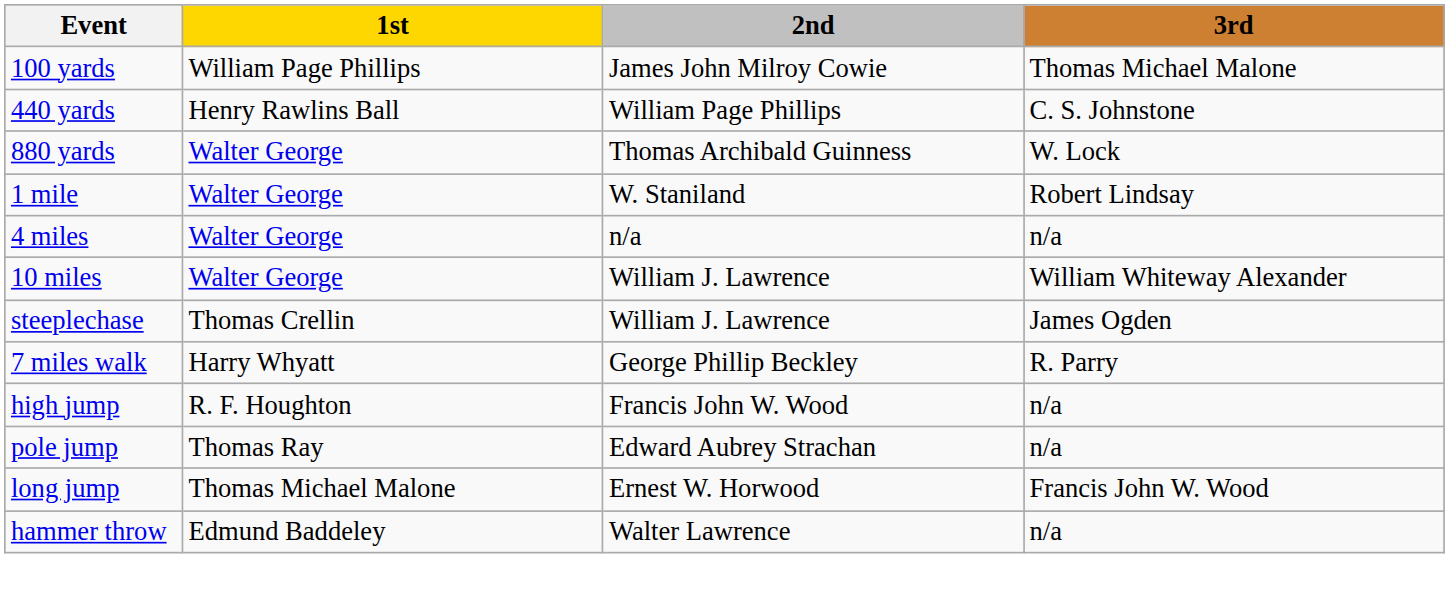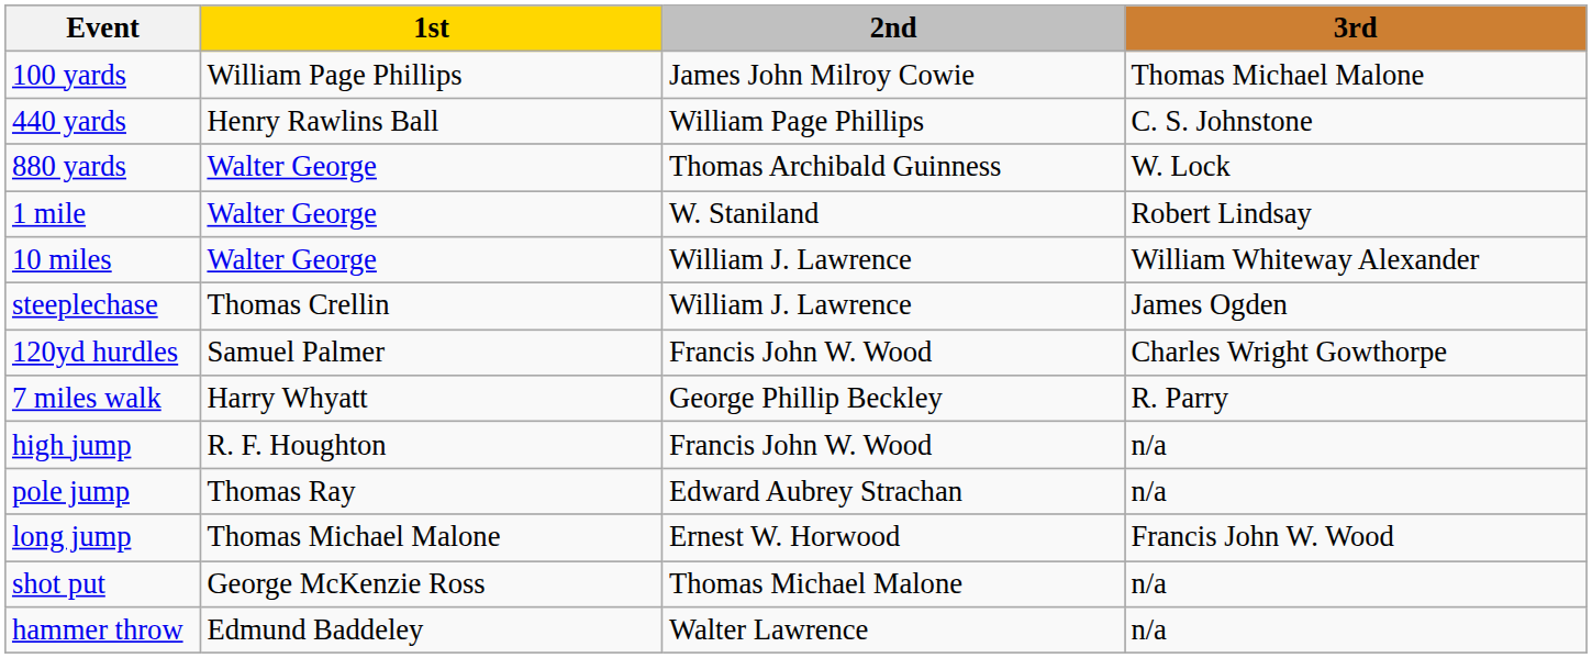- row: 4 miles | Walter George | n/a | n/a
+ row: 120yd hurdles | Samuel Palmer | Francis John W. Wood | Charles Wright Gowthorpe
+ row: shot put | George McKenzie Ross | Thomas Michael Malone | n/a
